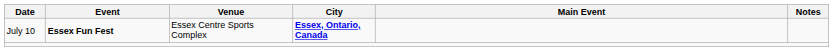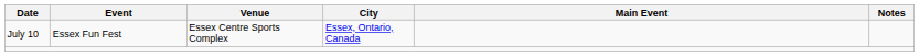July 10 | Event: bold -> normal
July 10 | City: bold -> normal
